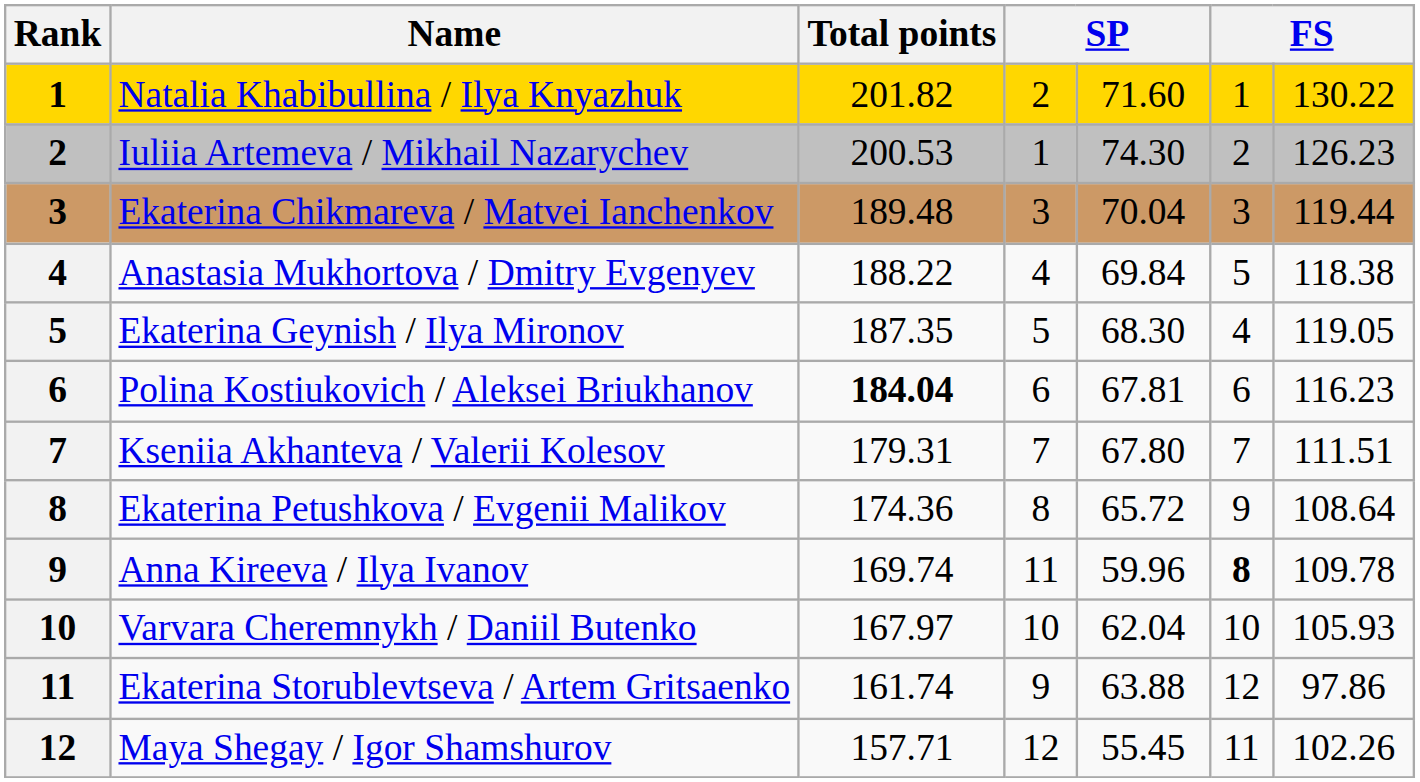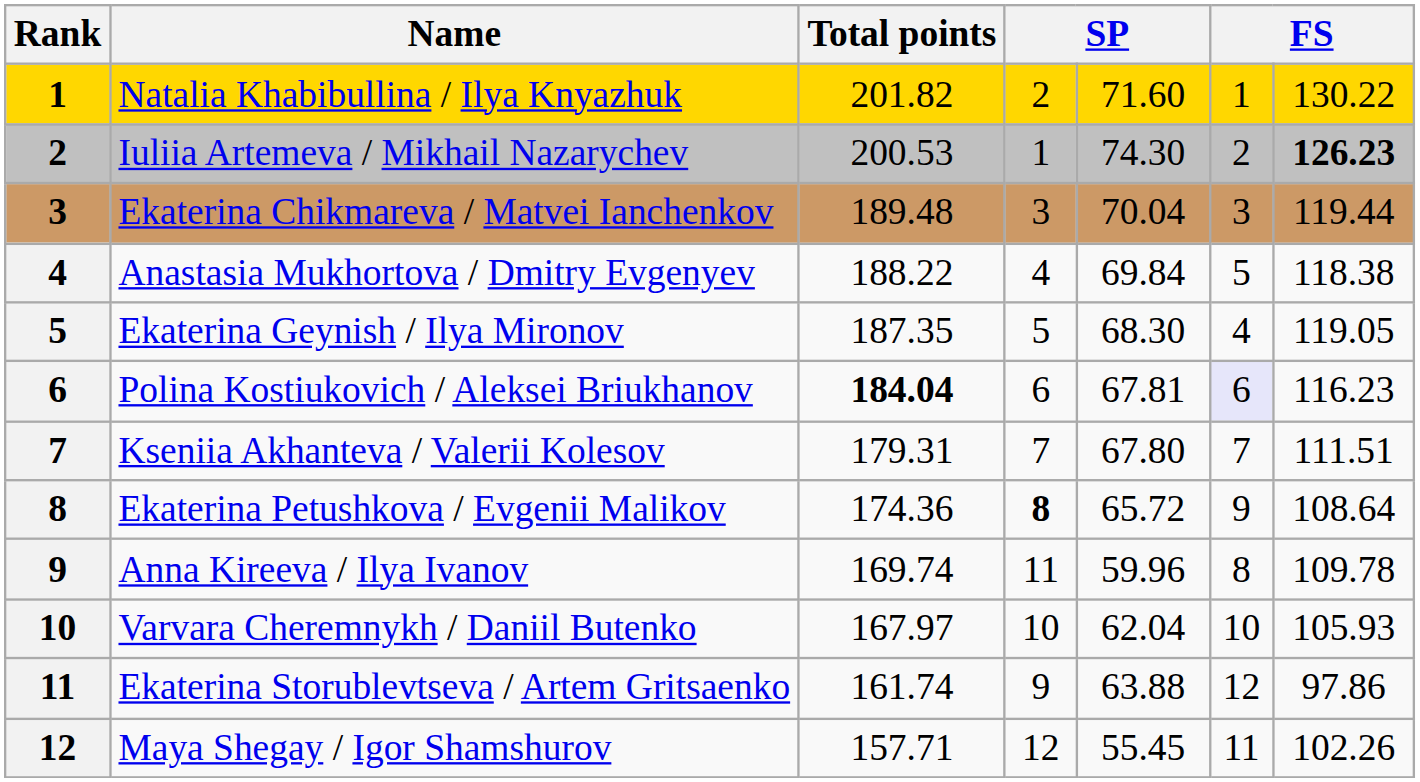Iuliia Artemeva / Mikhail Nazarychev | column 7: normal -> bold
Polina Kostiukovich / Aleksei Briukhanov | column 6: no background -> lavender background
Ekaterina Petushkova / Evgenii Malikov | column 4: normal -> bold
Anna Kireeva / Ilya Ivanov | column 6: bold -> normal
